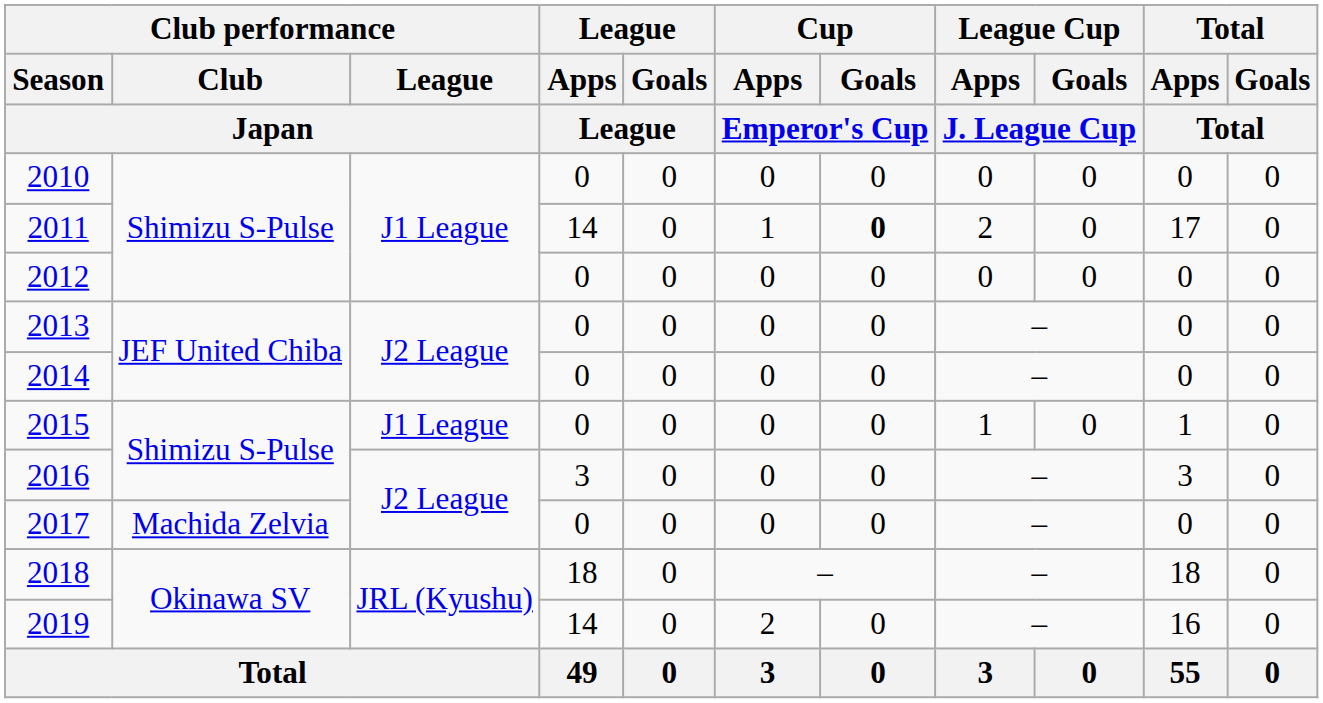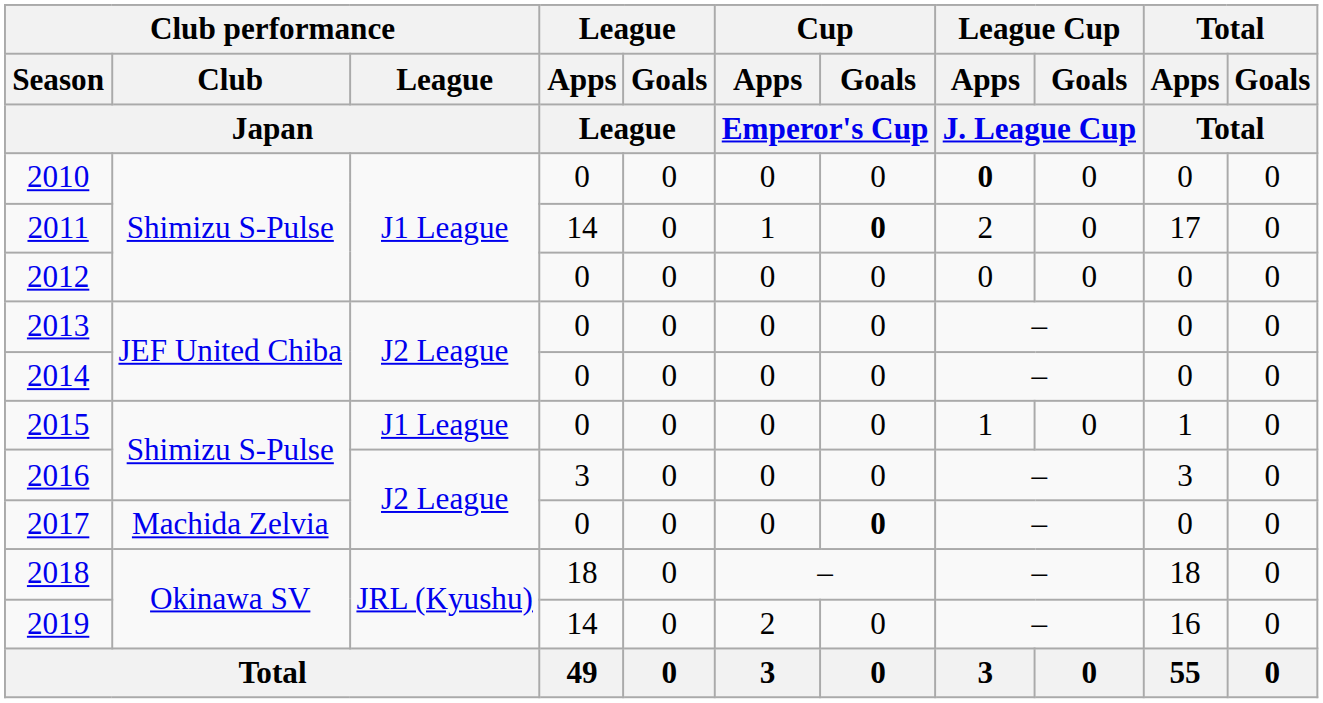2010 | League Cup / Apps / J. League Cup: normal -> bold
2017 | Cup / Goals / Emperor's Cup: normal -> bold
